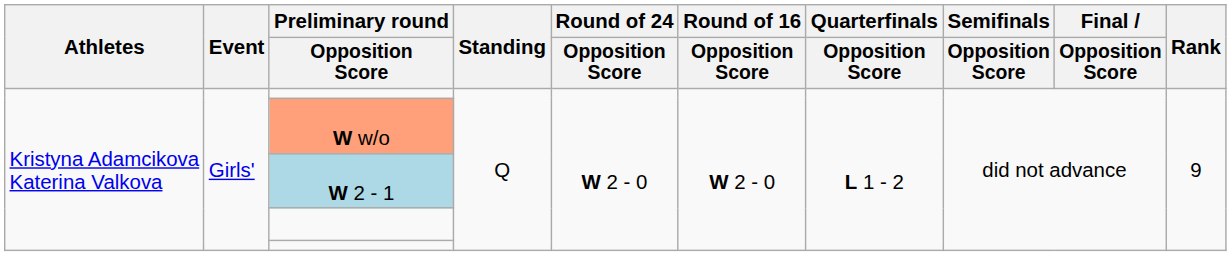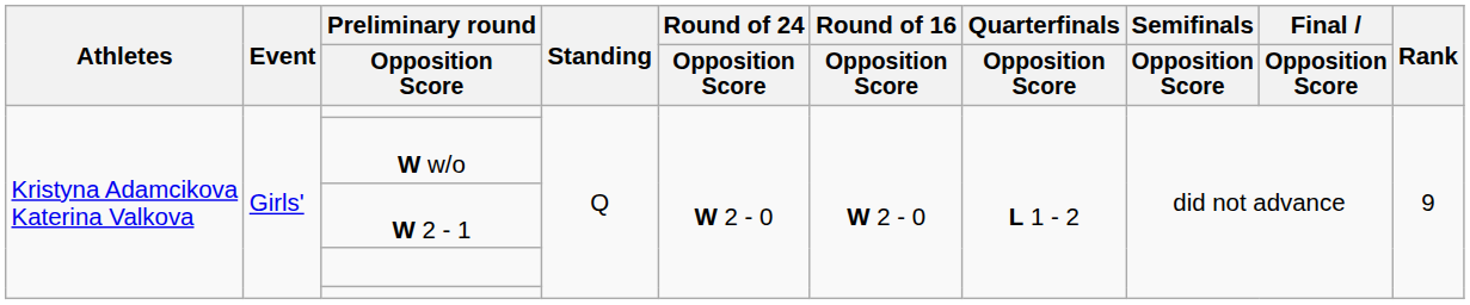W w/o | Preliminary round / Opposition Score: lightsalmon background -> no background
W 2 - 1 | Preliminary round / Opposition Score: lightblue background -> no background
